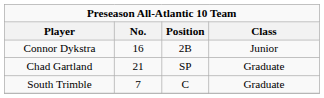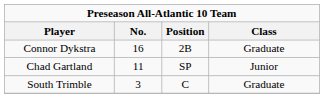Connor Dykstra | Class: Junior -> Graduate
Chad Gartland | No.: 21 -> 11
Chad Gartland | Class: Graduate -> Junior
South Trimble | No.: 7 -> 3
